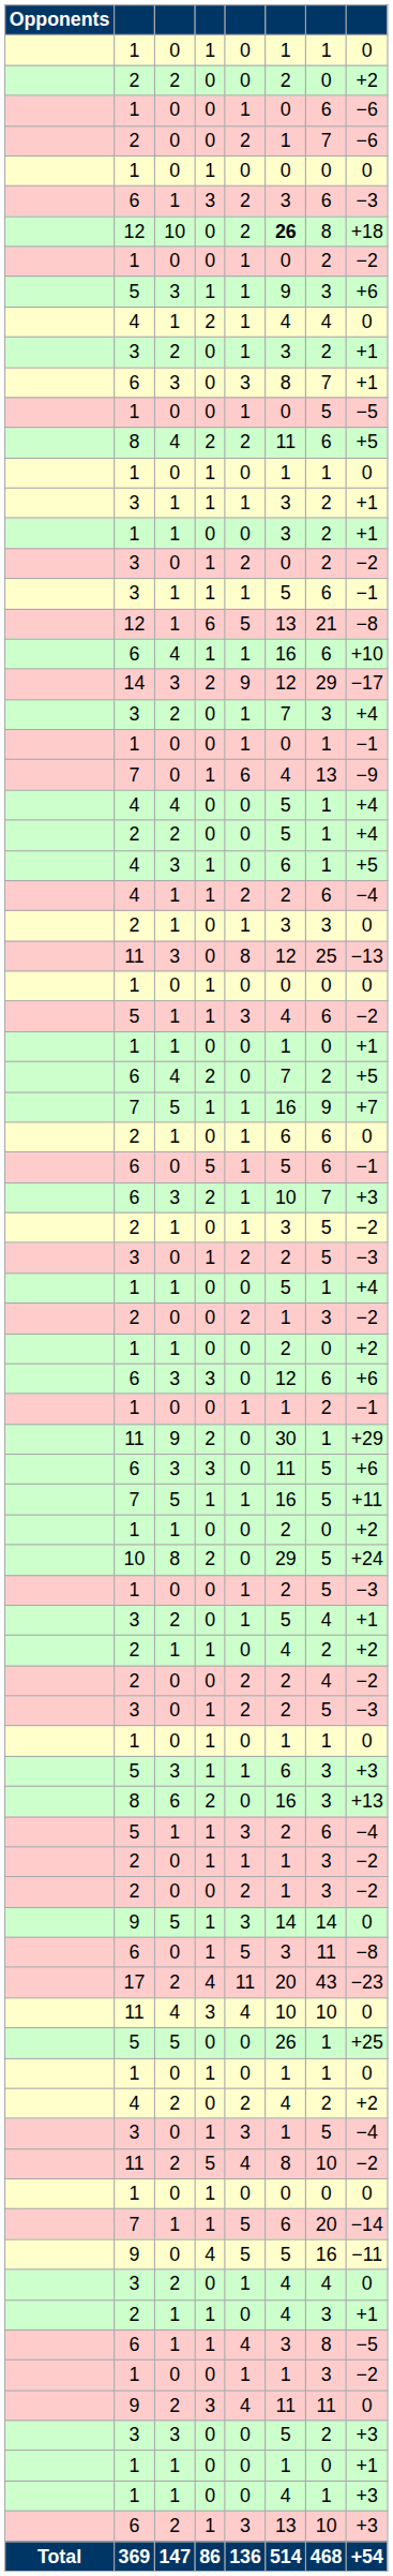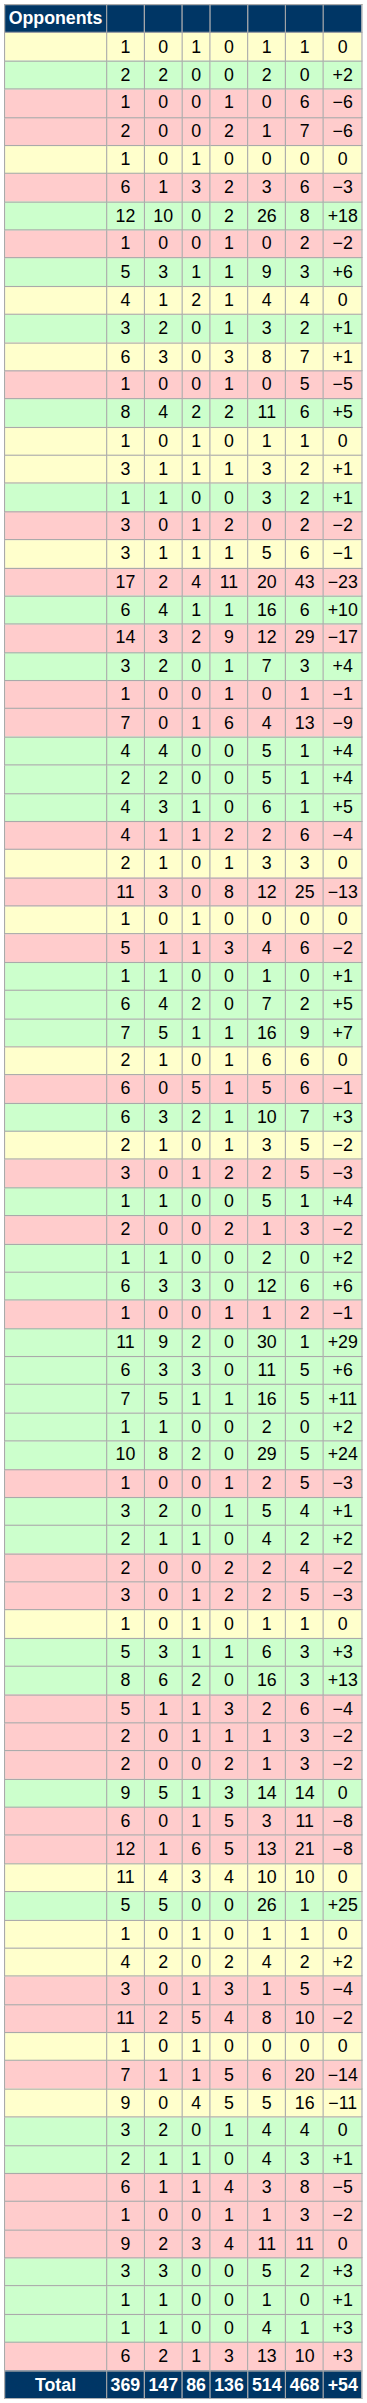12 / 10 | column 6: bold -> normal
rows swapped: 17 <-> 12 / 1
